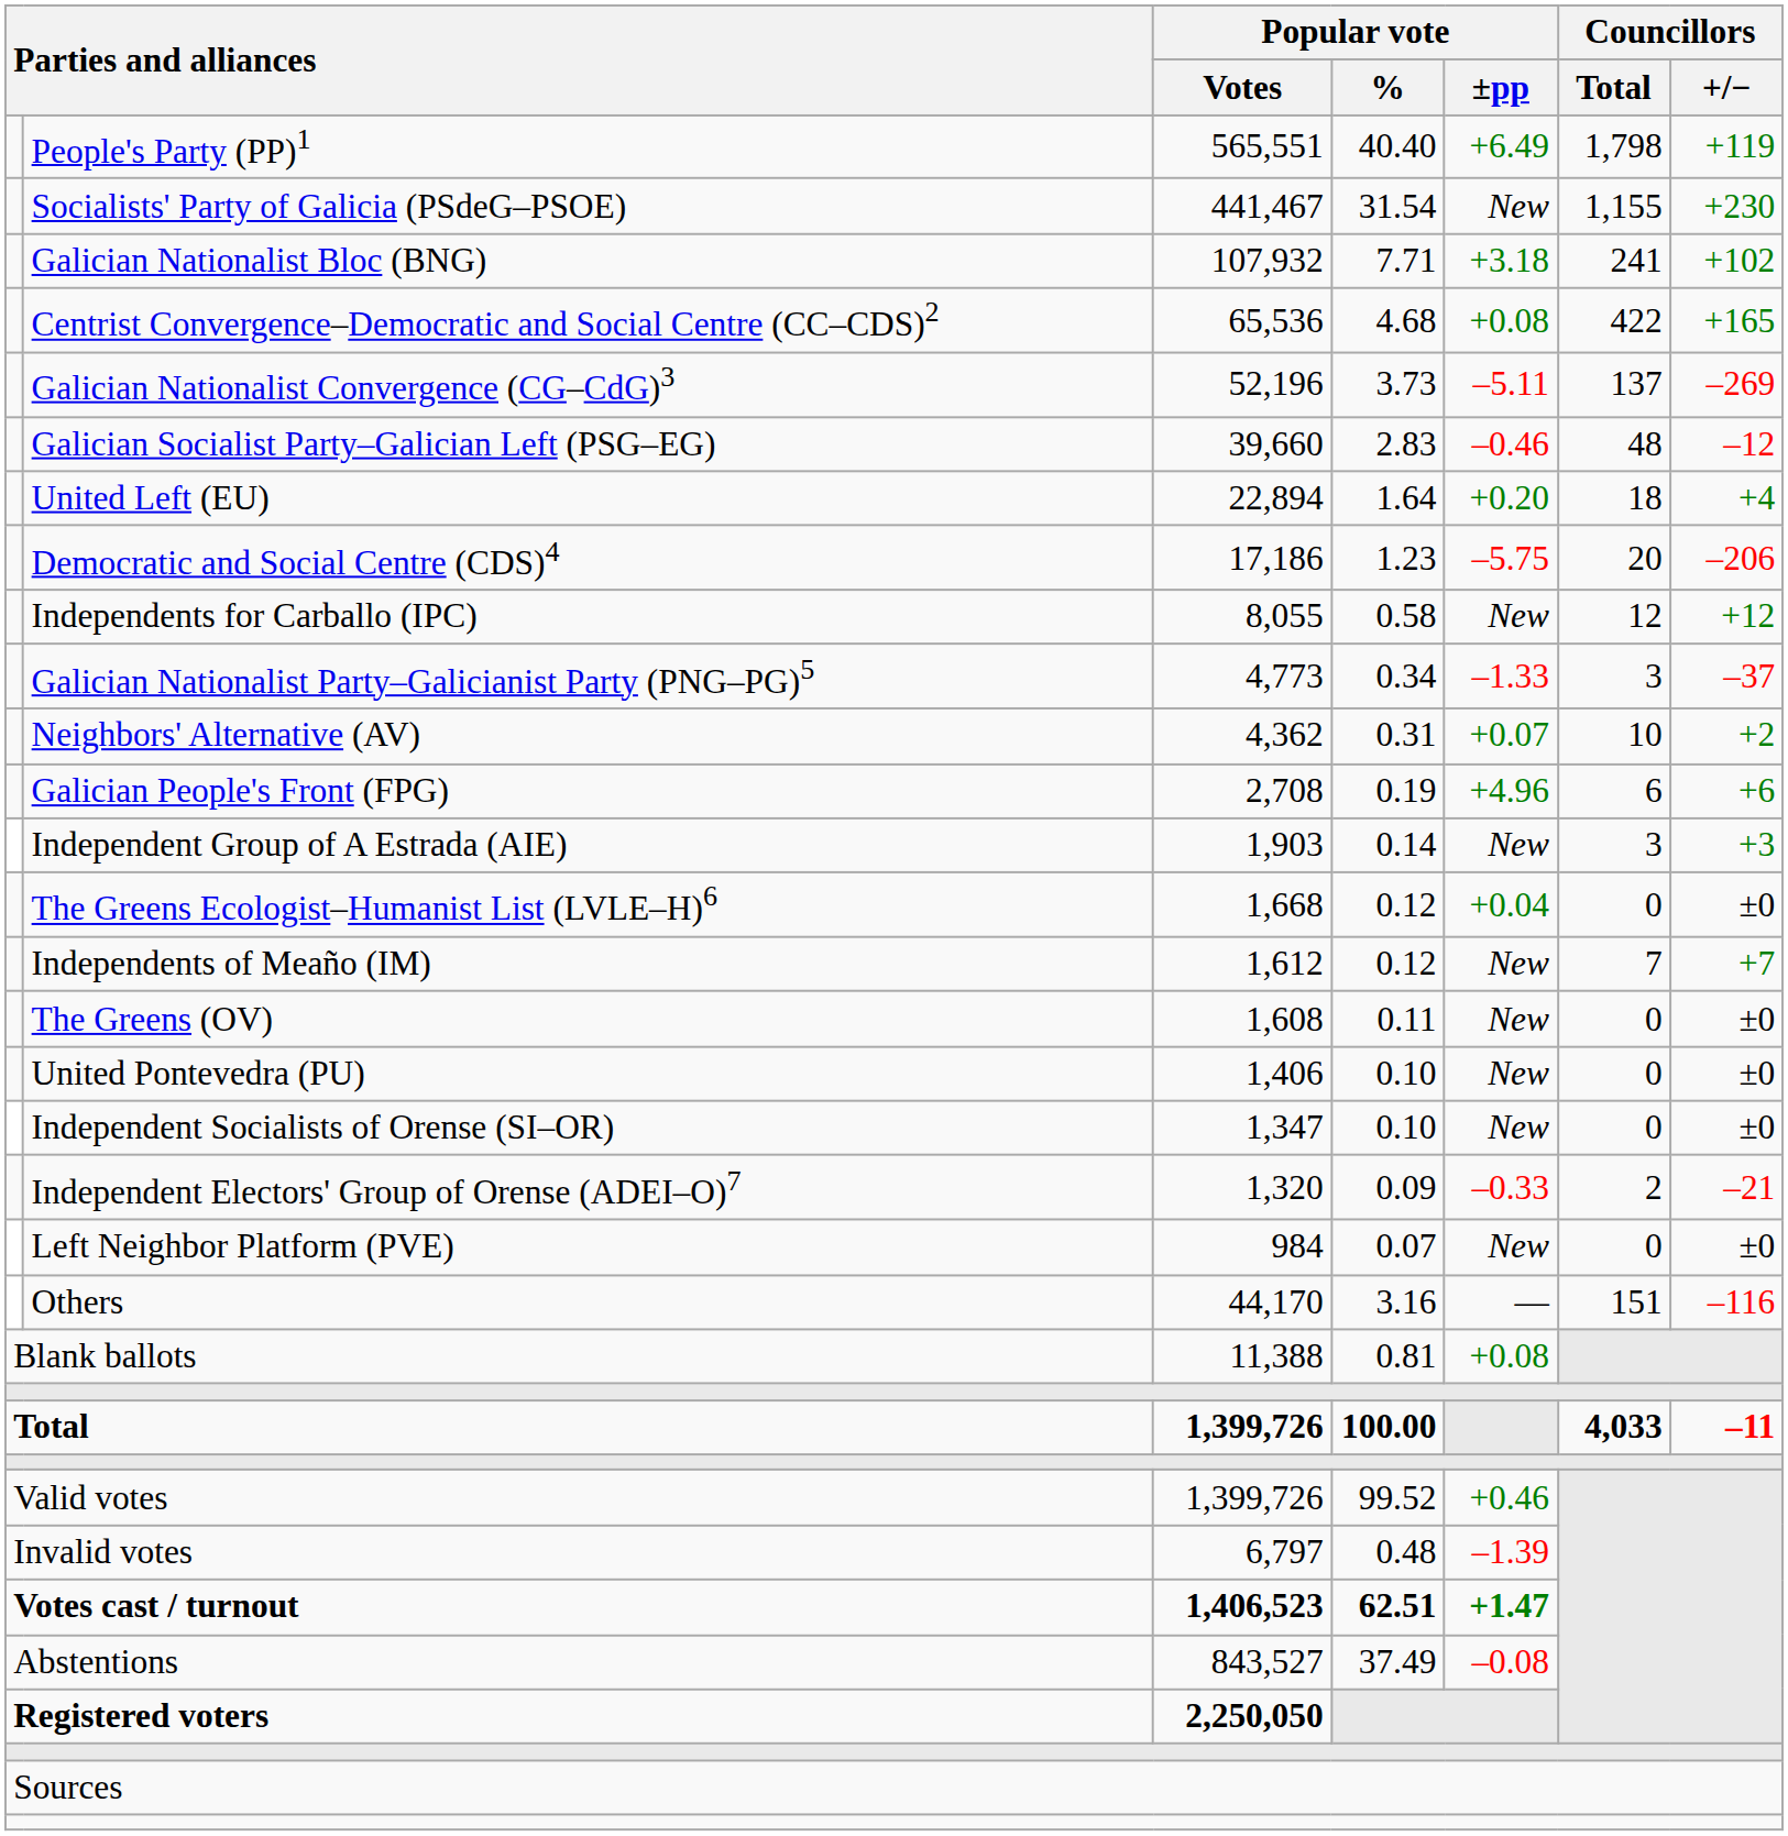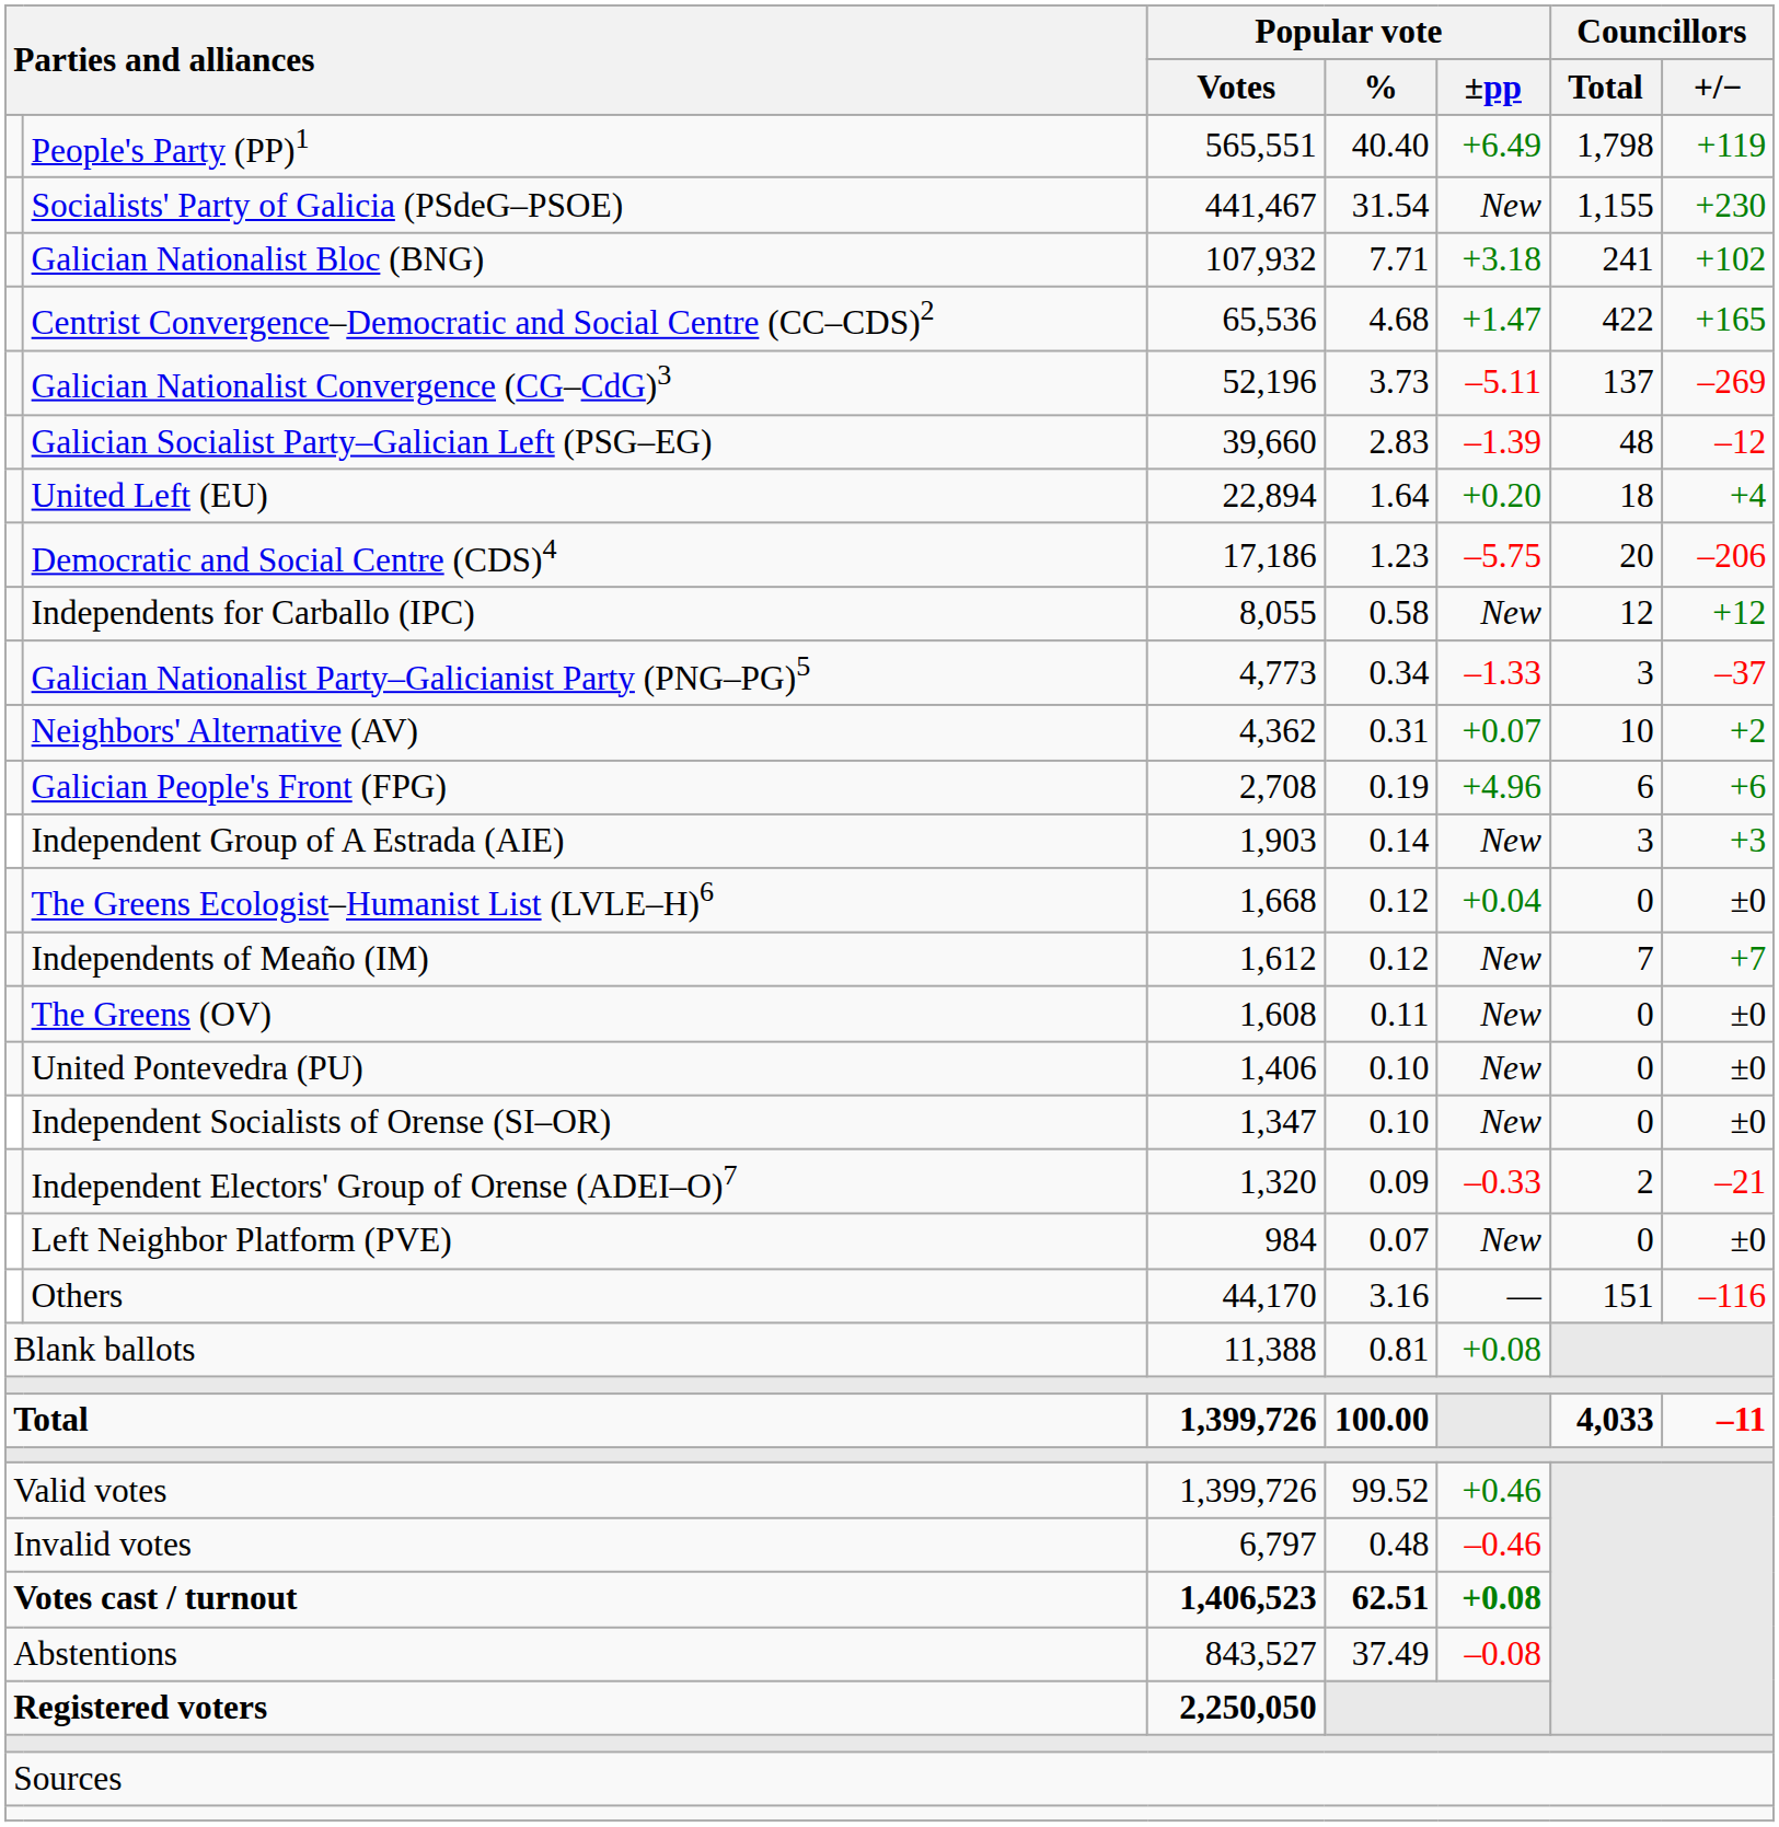Centrist Convergence–Democratic and Social Centre (CC–CDS)2 | Popular vote / ±pp: +0.08 -> +1.47
Galician Socialist Party–Galician Left (PSG–EG) | Popular vote / ±pp: –0.46 -> –1.39
Invalid votes | Popular vote / ±pp: –1.39 -> –0.46
Votes cast / turnout | Popular vote / ±pp: +1.47 -> +0.08
